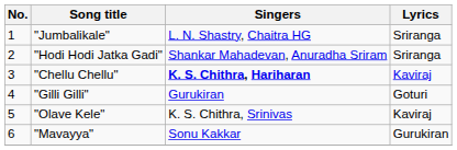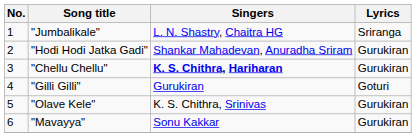"Hodi Hodi Jatka Gadi" | Lyrics: Sriranga -> Gurukiran
"Chellu Chellu" | Lyrics: Kaviraj -> Gurukiran
"Olave Kele" | Lyrics: Kaviraj -> Gurukiran
